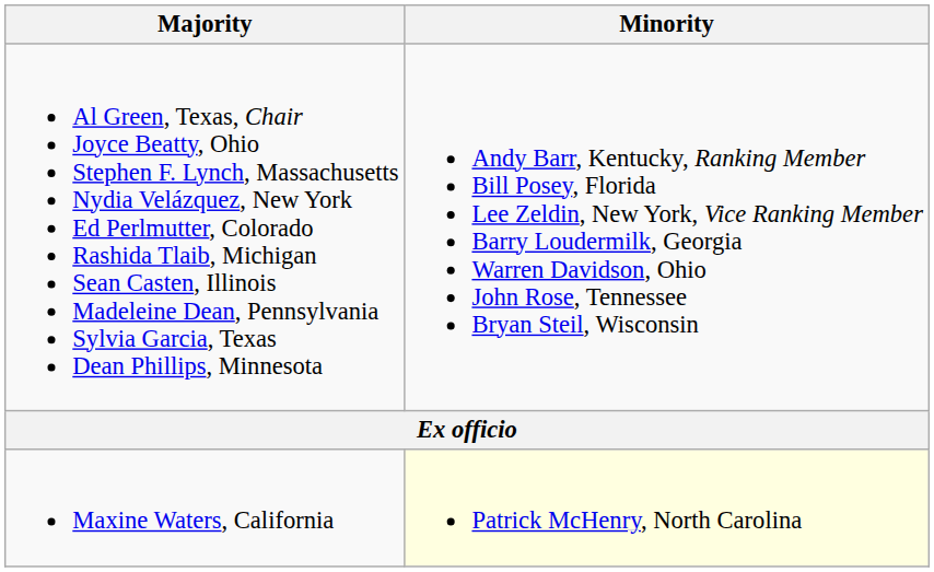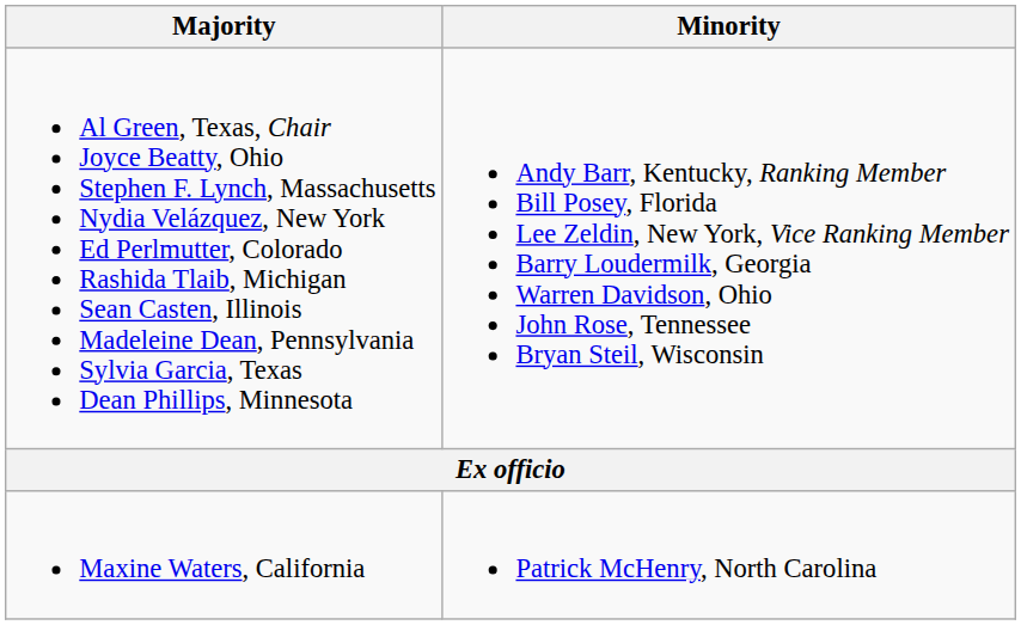Maxine Waters, California | Minority: lightyellow background -> no background
